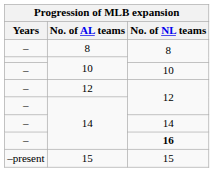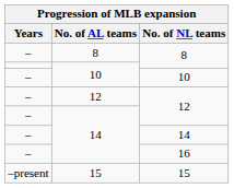16 | No. of NL teams: bold -> normal
